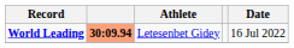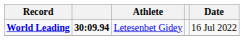World Leading | column 2: lightsalmon background -> no background
